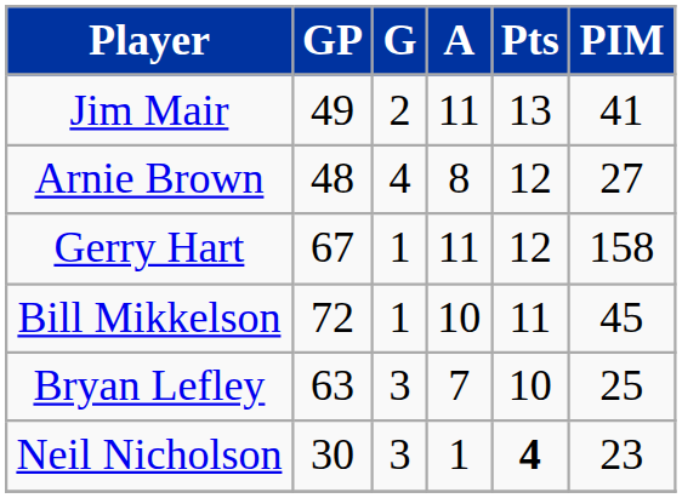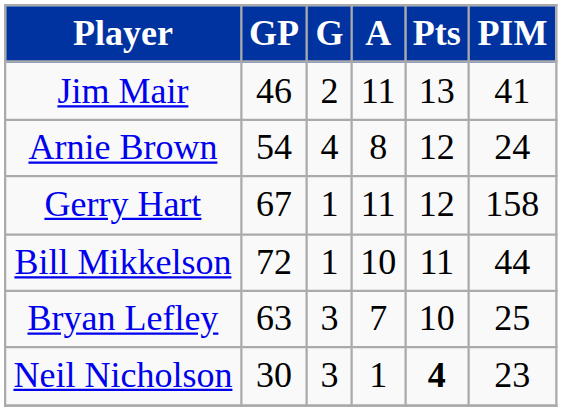Jim Mair | GP: 49 -> 46
Arnie Brown | GP: 48 -> 54
Arnie Brown | PIM: 27 -> 24
Bill Mikkelson | PIM: 45 -> 44
